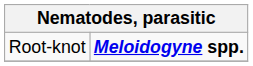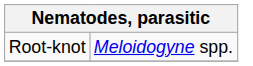Root-knot | column 2: bold -> normal
